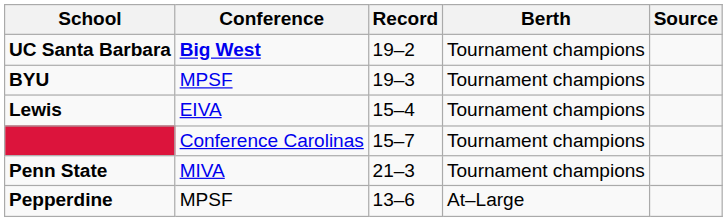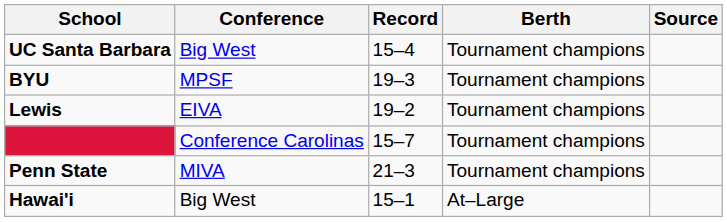UC Santa Barbara | Conference: bold -> normal
UC Santa Barbara | Record: 19–2 -> 15–4
Lewis | Record: 15–4 -> 19–2
+ row: Hawai'i | Big West | 15–1 | At–Large
- row: Pepperdine | MPSF | 13–6 | At–Large
